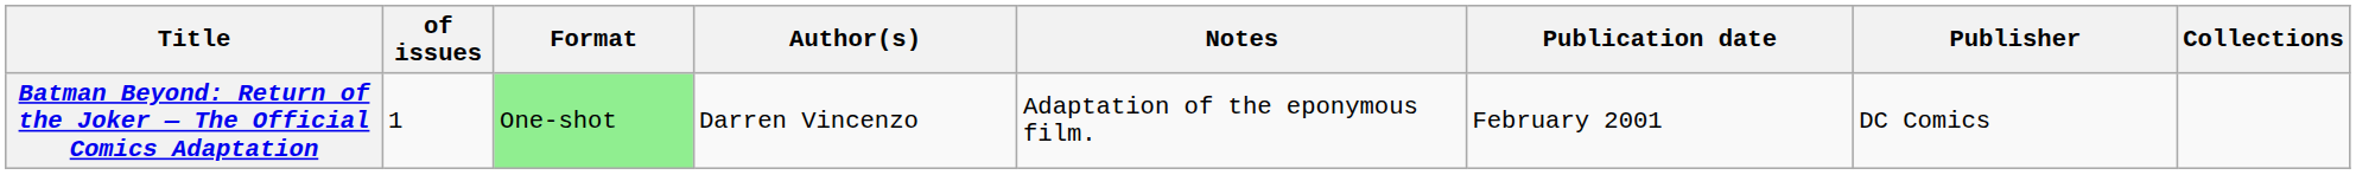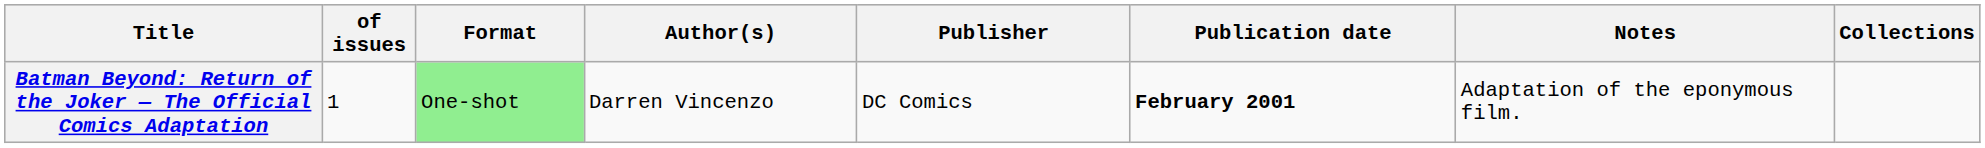columns swapped: Publisher <-> Notes
row 2 | Publication date: normal -> bold
